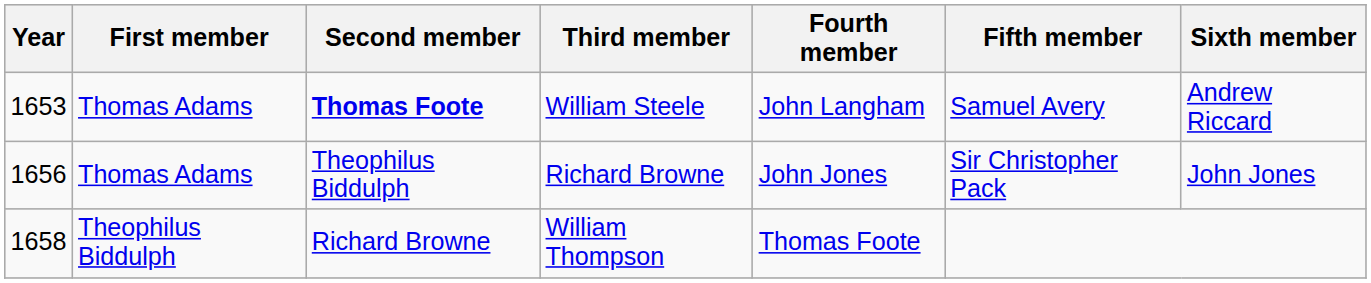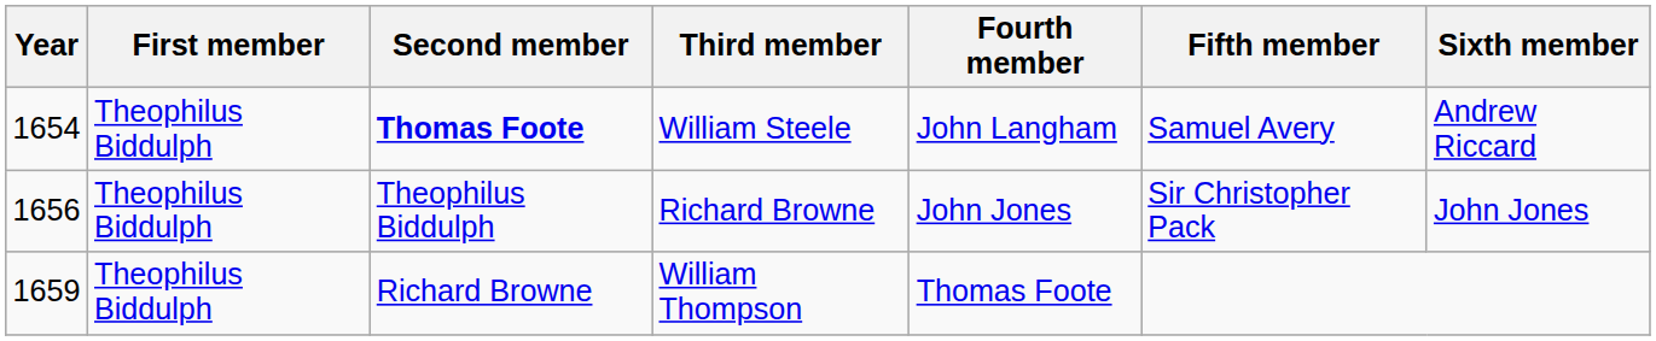row 2 | Year: 1653 -> 1654
row 2 | First member: Thomas Adams -> Theophilus Biddulph
row 3 | First member: Thomas Adams -> Theophilus Biddulph
row 4 | Year: 1658 -> 1659
